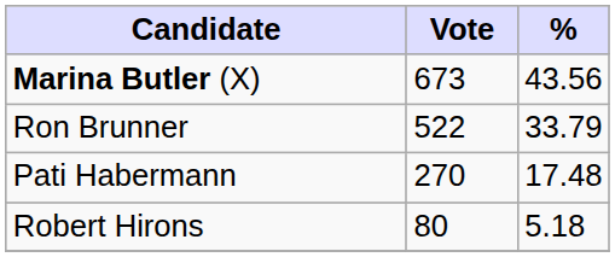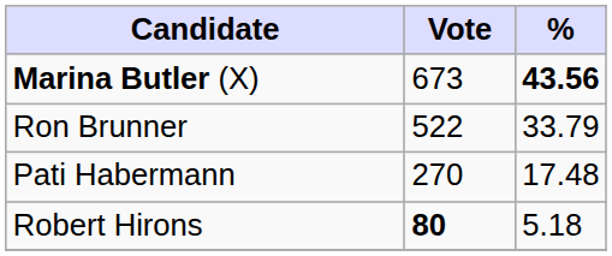Marina Butler (X) | %: normal -> bold
Robert Hirons | Vote: normal -> bold
